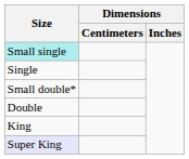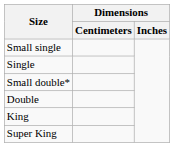Small single | Size: paleturquoise background -> no background
Super King | Size: lavender background -> no background
